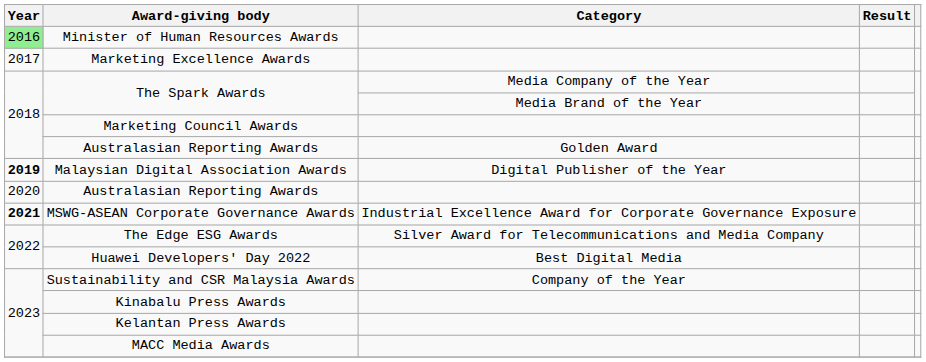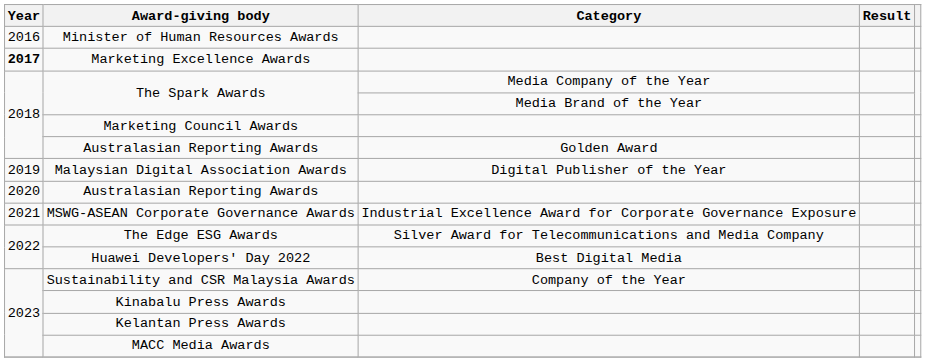Minister of Human Resources Awards | Year: lightgreen background -> no background
Marketing Excellence Awards | Year: normal -> bold
Malaysian Digital Association Awards | Year: bold -> normal
MSWG-ASEAN Corporate Governance Awards | Year: bold -> normal
